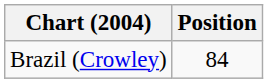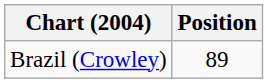Brazil (Crowley) | Position: 84 -> 89
